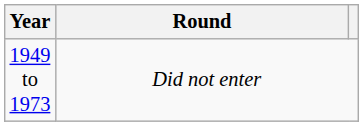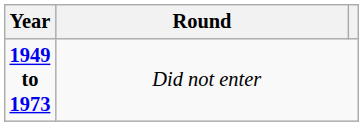1949 to 1973 | Year: normal -> bold
